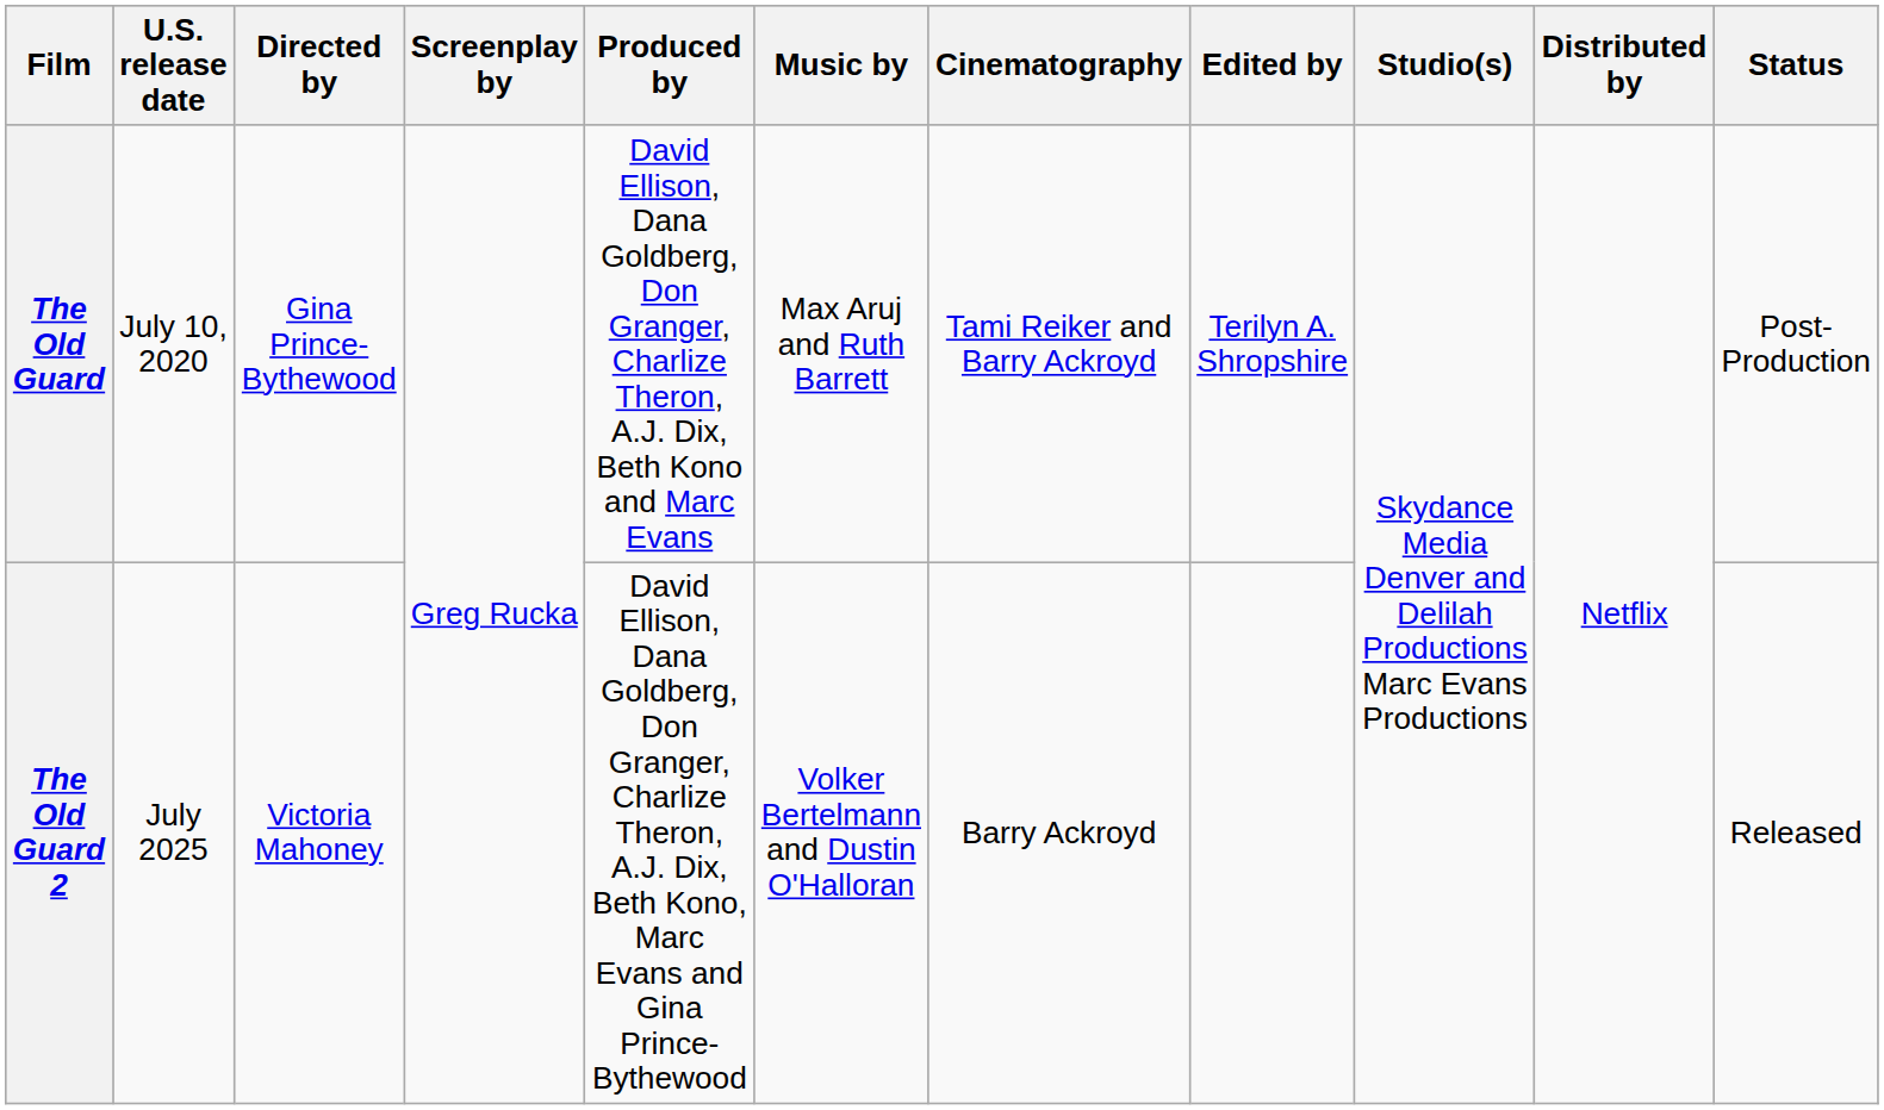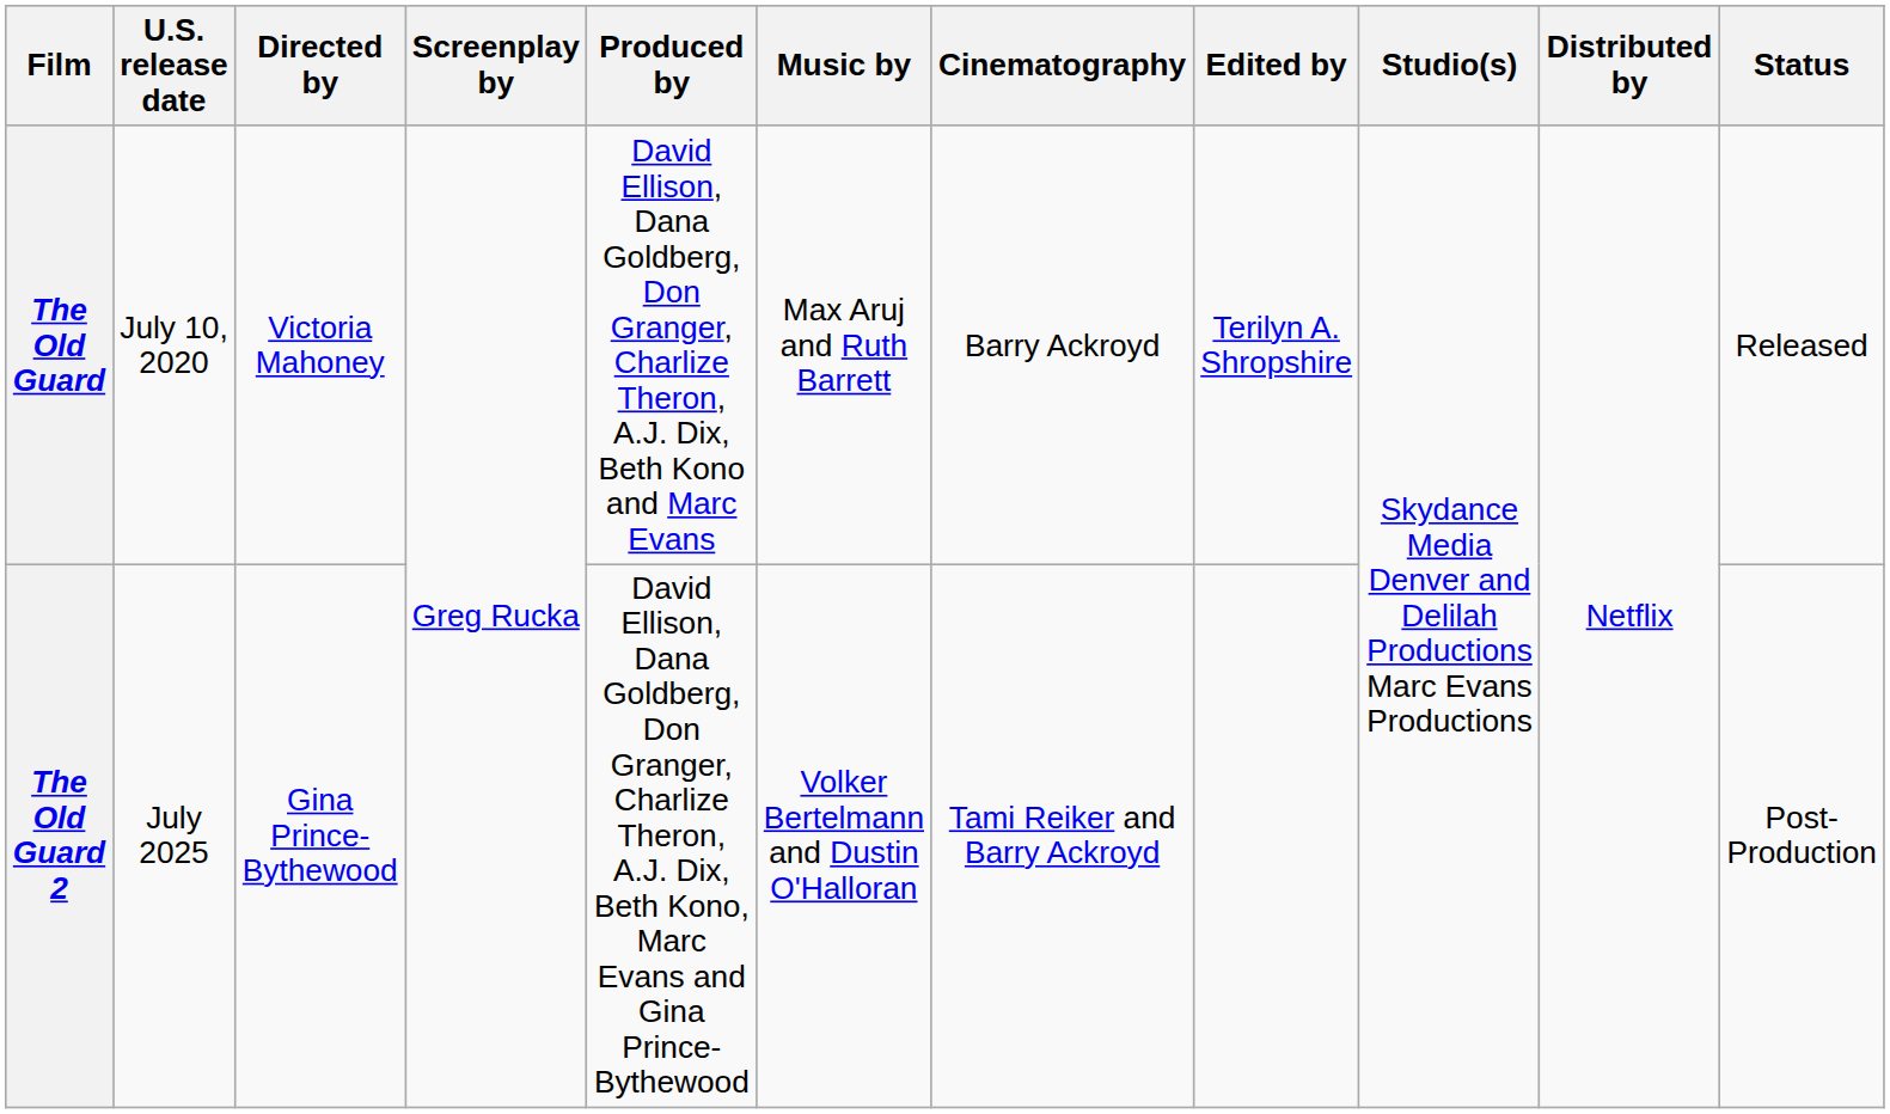The Old Guard | Directed by: Gina Prince-Bythewood -> Victoria Mahoney
The Old Guard | Cinematography: Tami Reiker and Barry Ackroyd -> Barry Ackroyd
The Old Guard | Status: Post-Production -> Released
The Old Guard 2 | Directed by: Victoria Mahoney -> Gina Prince-Bythewood
The Old Guard 2 | Cinematography: Barry Ackroyd -> Tami Reiker and Barry Ackroyd
The Old Guard 2 | Status: Released -> Post-Production
